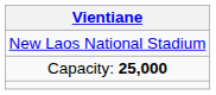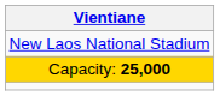row 3 | column 1: no background -> gold background
